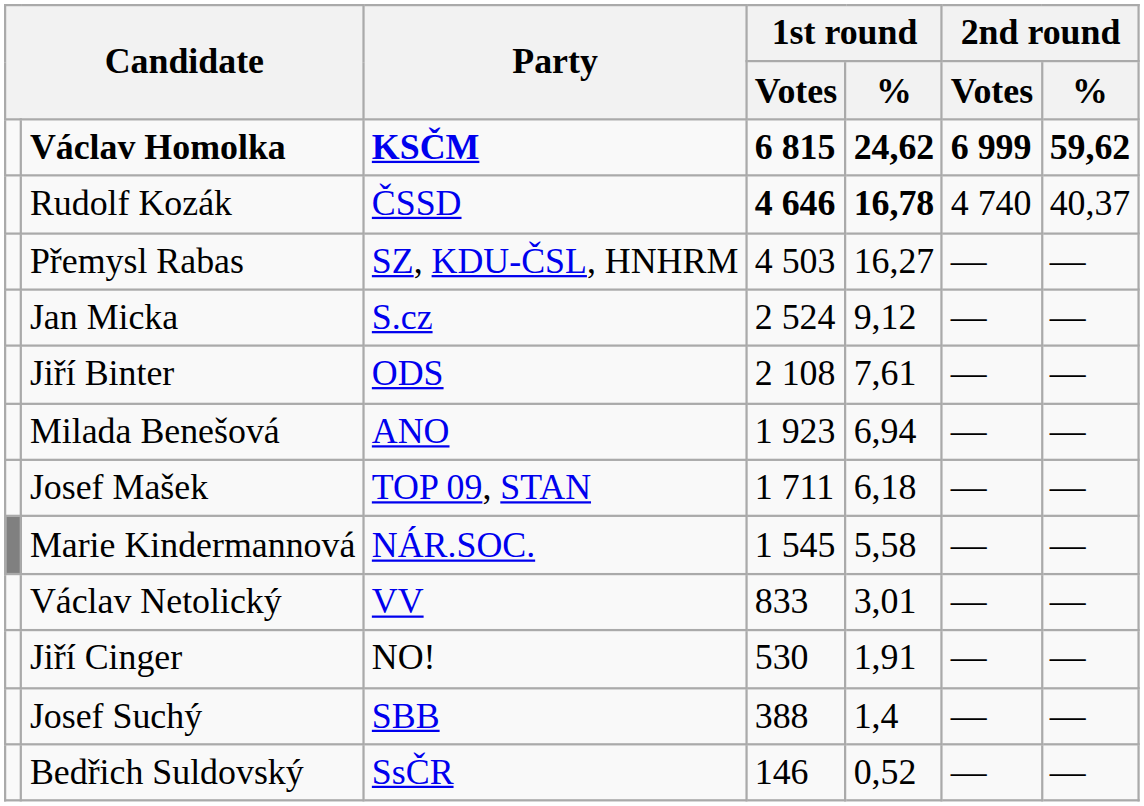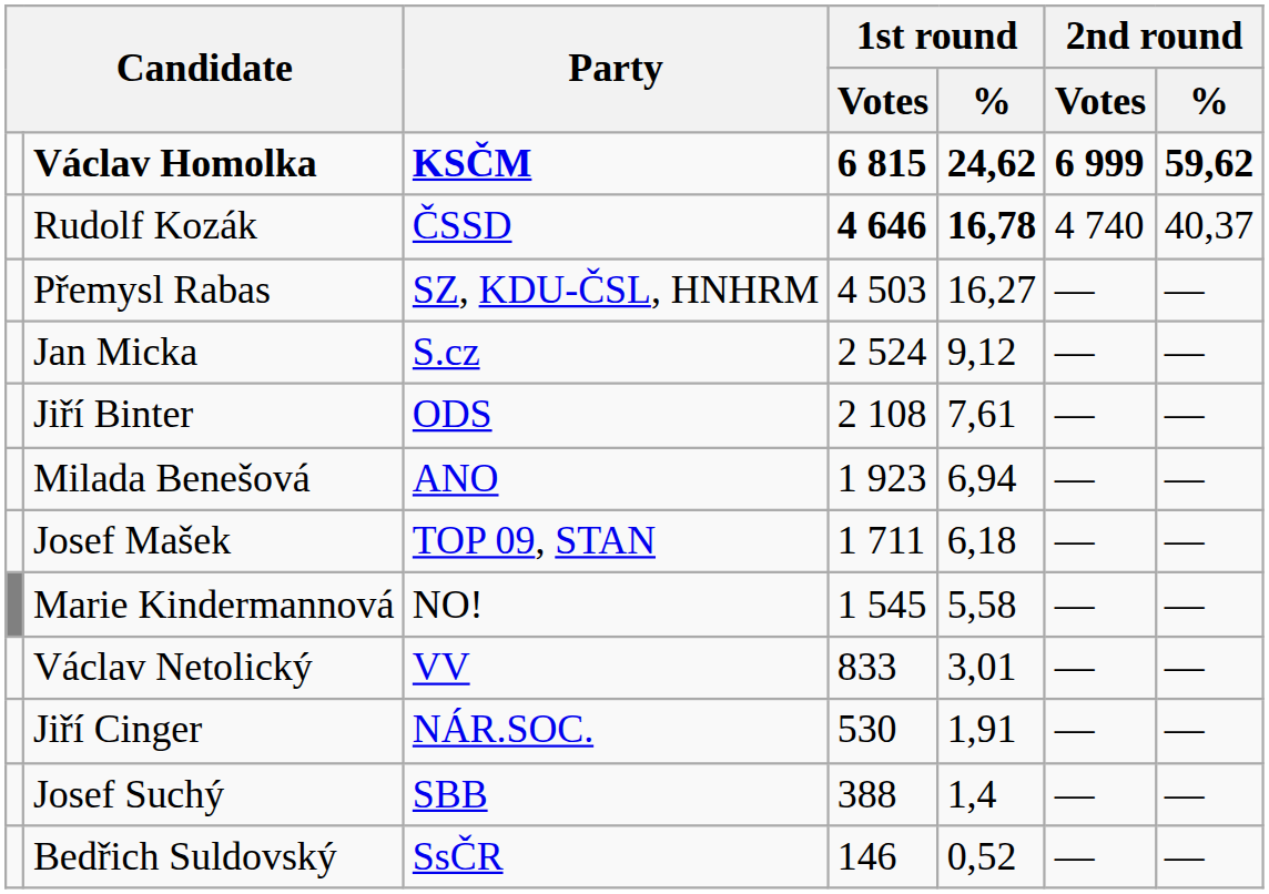Marie Kindermannová | Party: NÁR.SOC. -> NO!
Jiří Cinger | Party: NO! -> NÁR.SOC.
